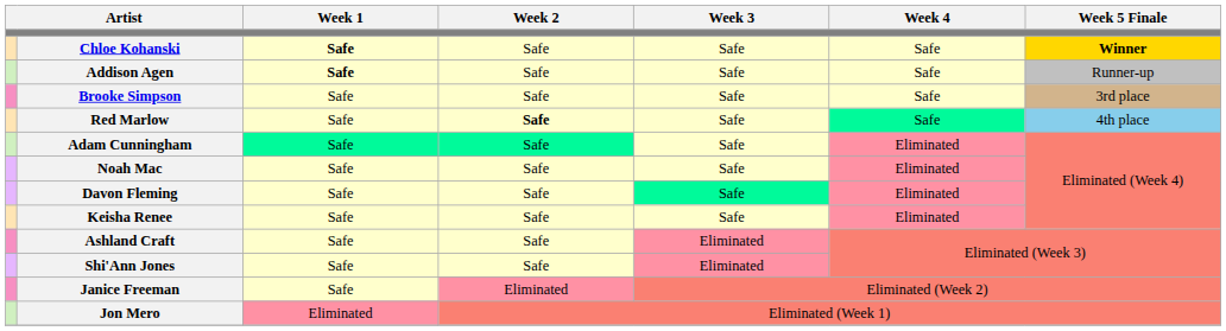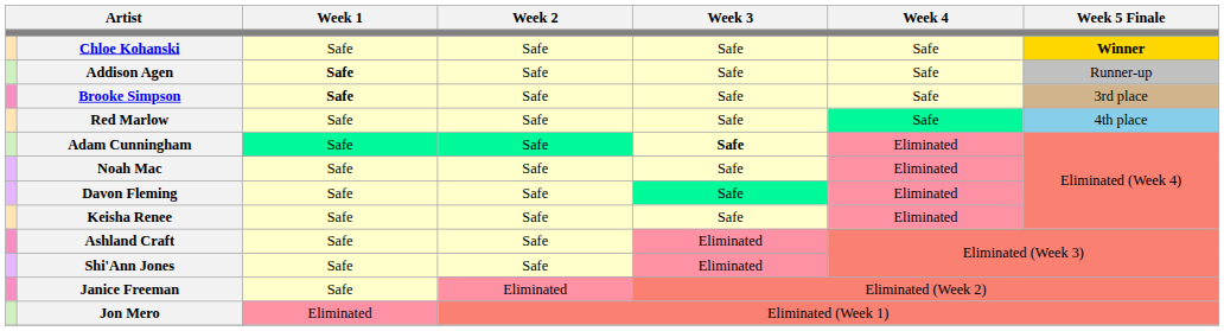Chloe Kohanski | Week 1: bold -> normal
Brooke Simpson | Week 1: normal -> bold
Red Marlow | Week 2: bold -> normal
Adam Cunningham | Week 3: normal -> bold
